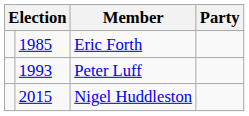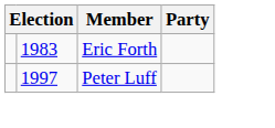Eric Forth | column 2: 1985 -> 1983
Peter Luff | column 2: 1993 -> 1997
- row: 2015 | Nigel Huddleston
